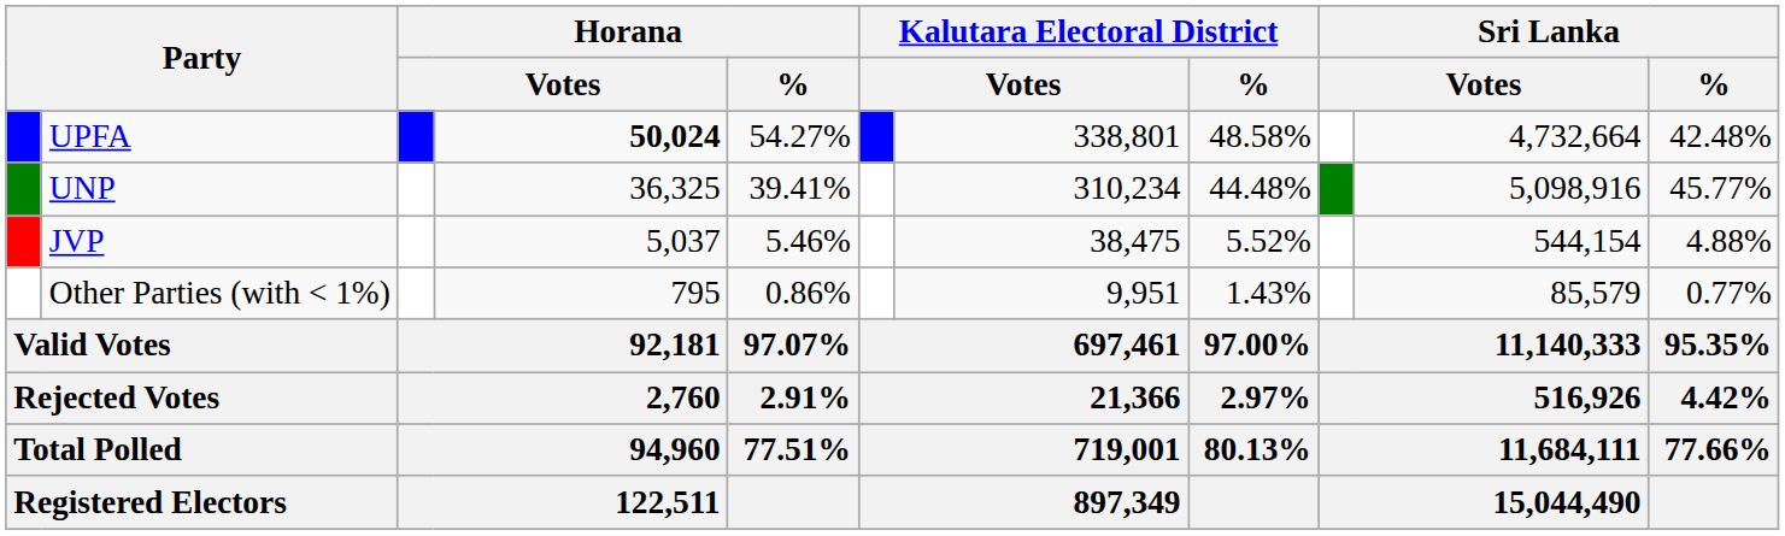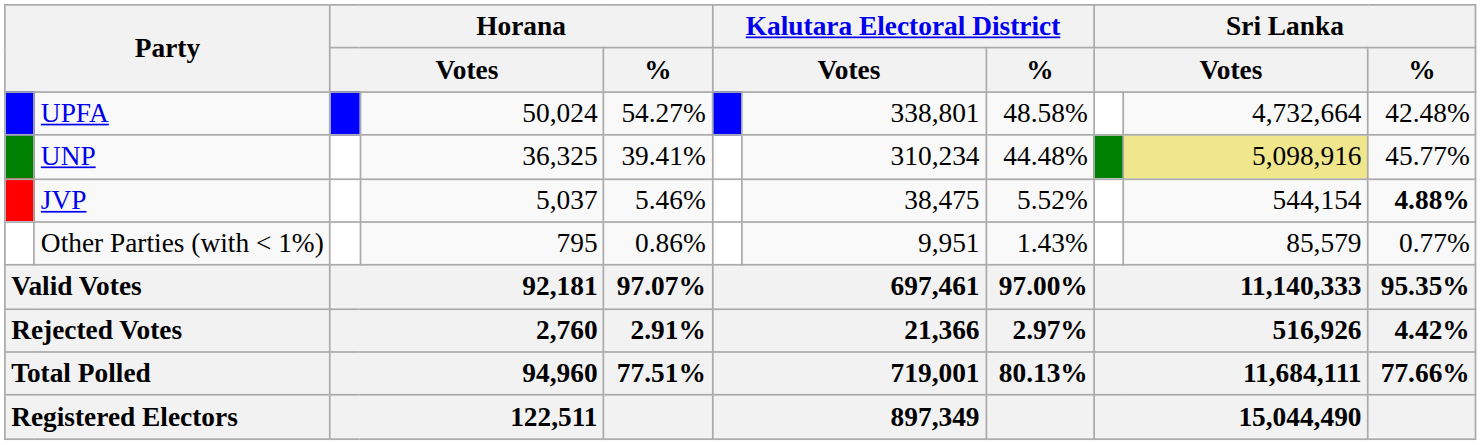UPFA | column 4: bold -> normal
UNP | column 10: no background -> khaki background
JVP | Sri Lanka / %: normal -> bold
